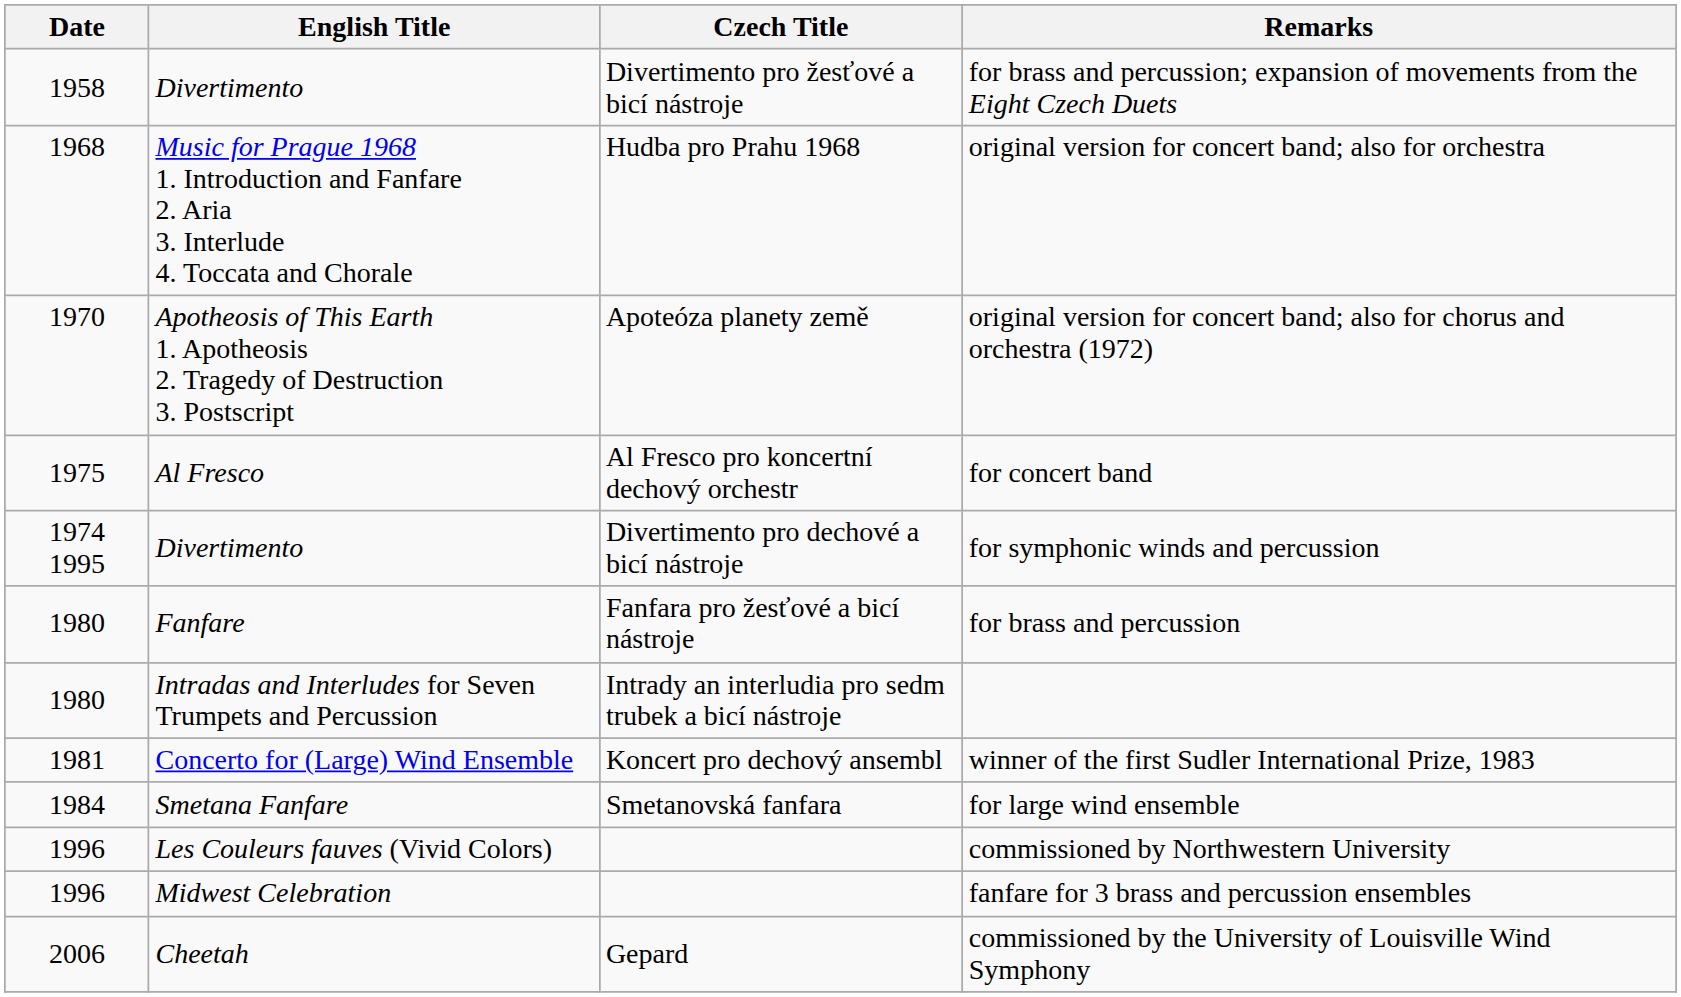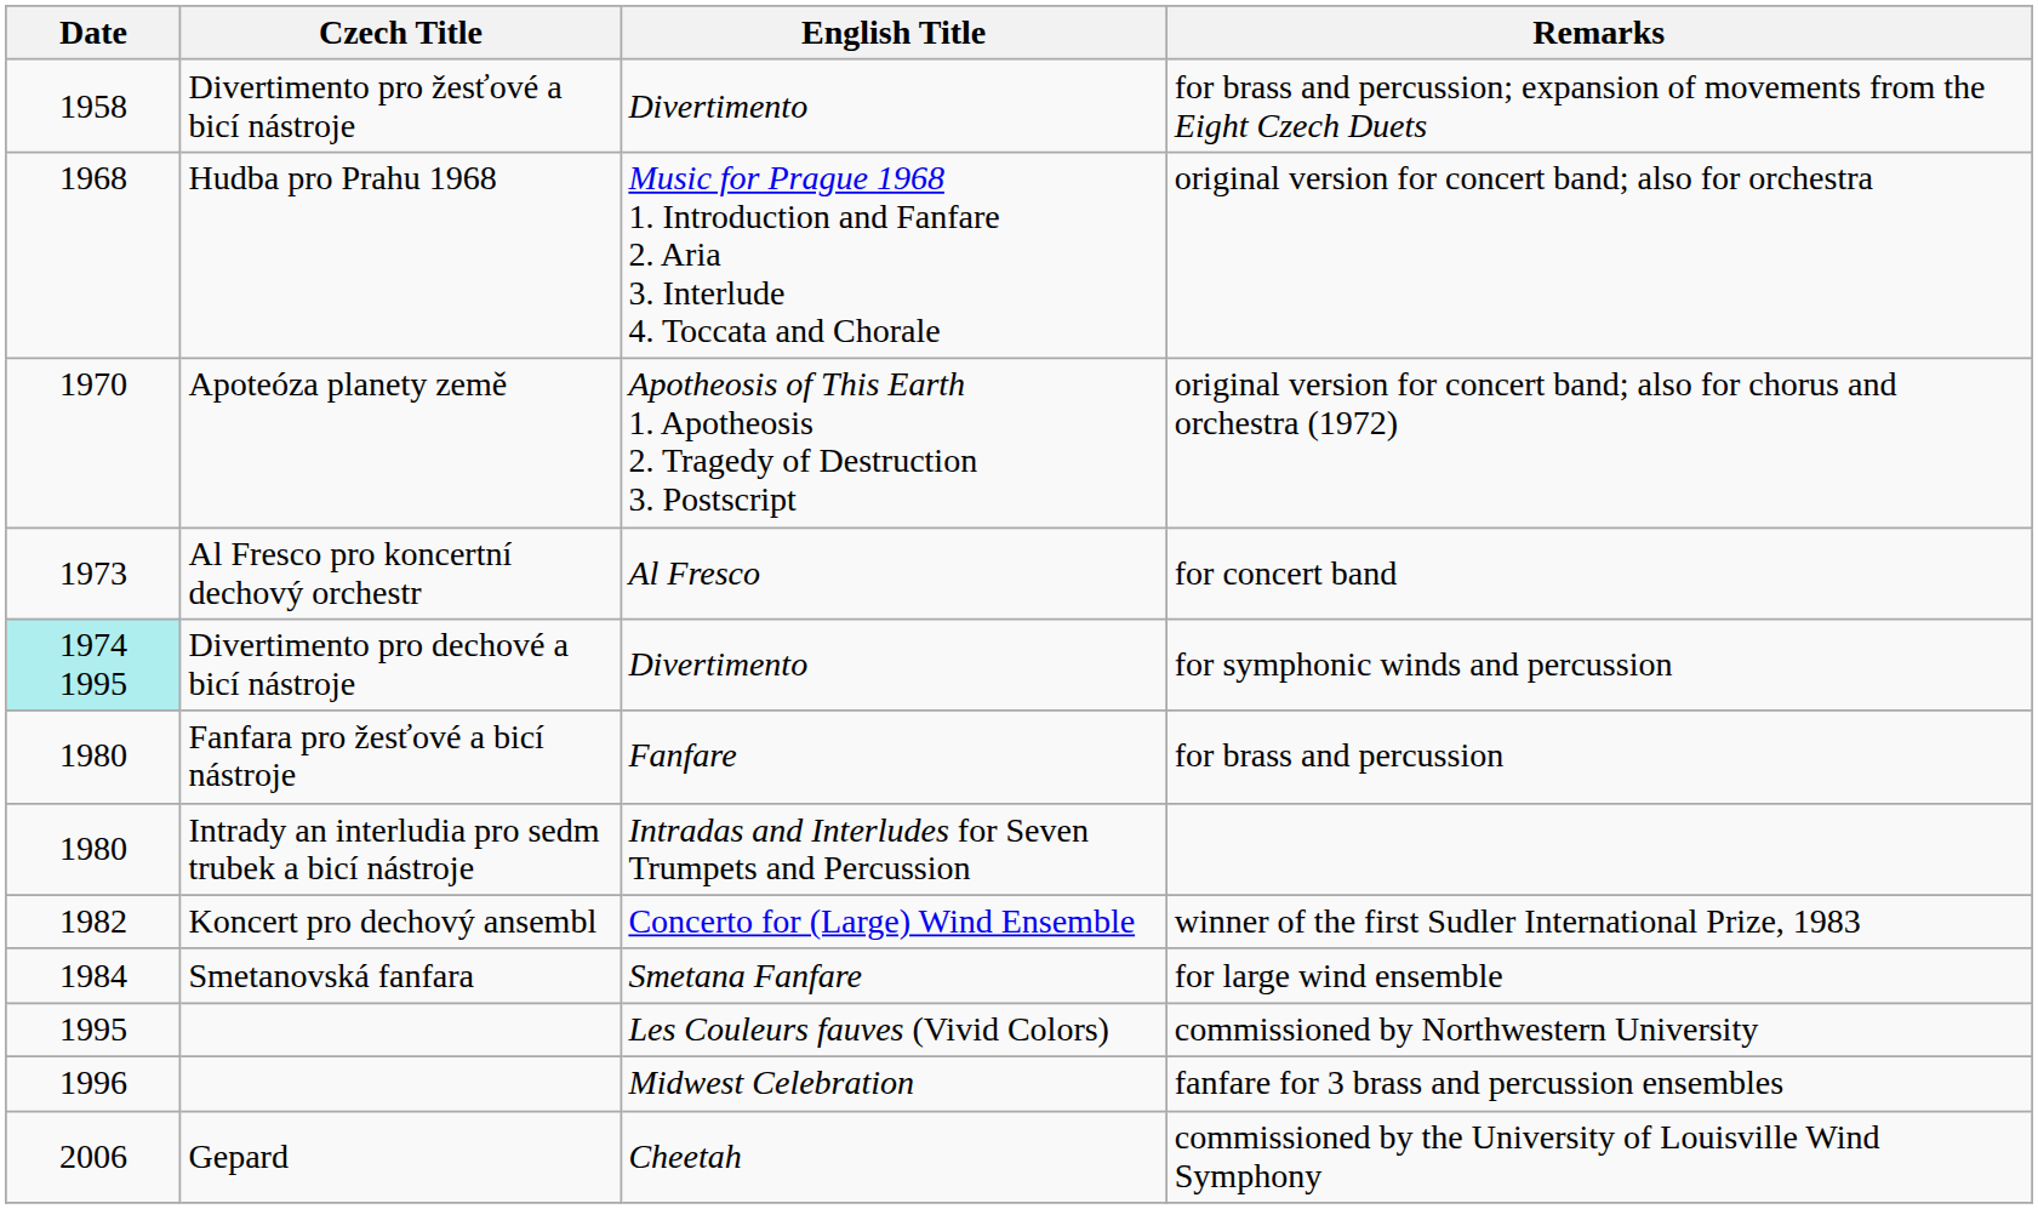columns swapped: Czech Title <-> English Title
for concert band | Date: 1975 -> 1973
for symphonic winds and percussion | Date: no background -> paleturquoise background
winner of the first Sudler International Prize, 1983 | Date: 1981 -> 1982
commissioned by Northwestern University | Date: 1996 -> 1995
